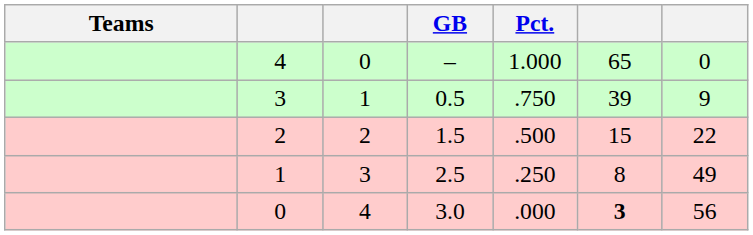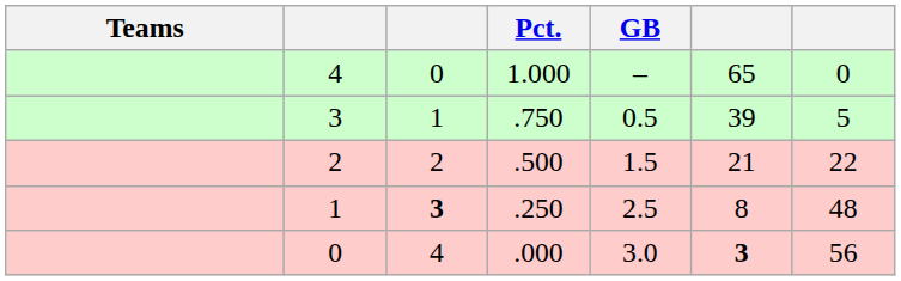columns swapped: Pct. <-> GB
row 3 | column 7: 9 -> 5
row 4 | column 6: 15 -> 21
row 5 | column 3: normal -> bold
row 5 | column 7: 49 -> 48
